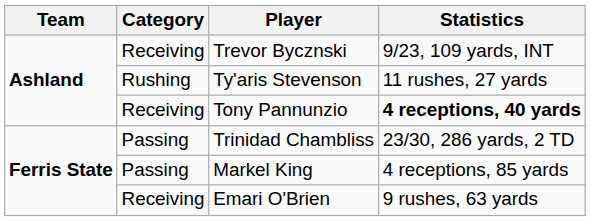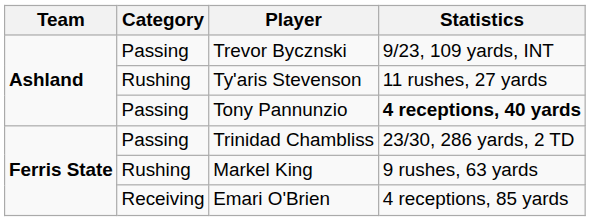Trevor Bycznski | Category: Receiving -> Passing
Tony Pannunzio | Category: Receiving -> Passing
Markel King | Category: Passing -> Rushing
Markel King | Statistics: 4 receptions, 85 yards -> 9 rushes, 63 yards
Emari O'Brien | Statistics: 9 rushes, 63 yards -> 4 receptions, 85 yards
